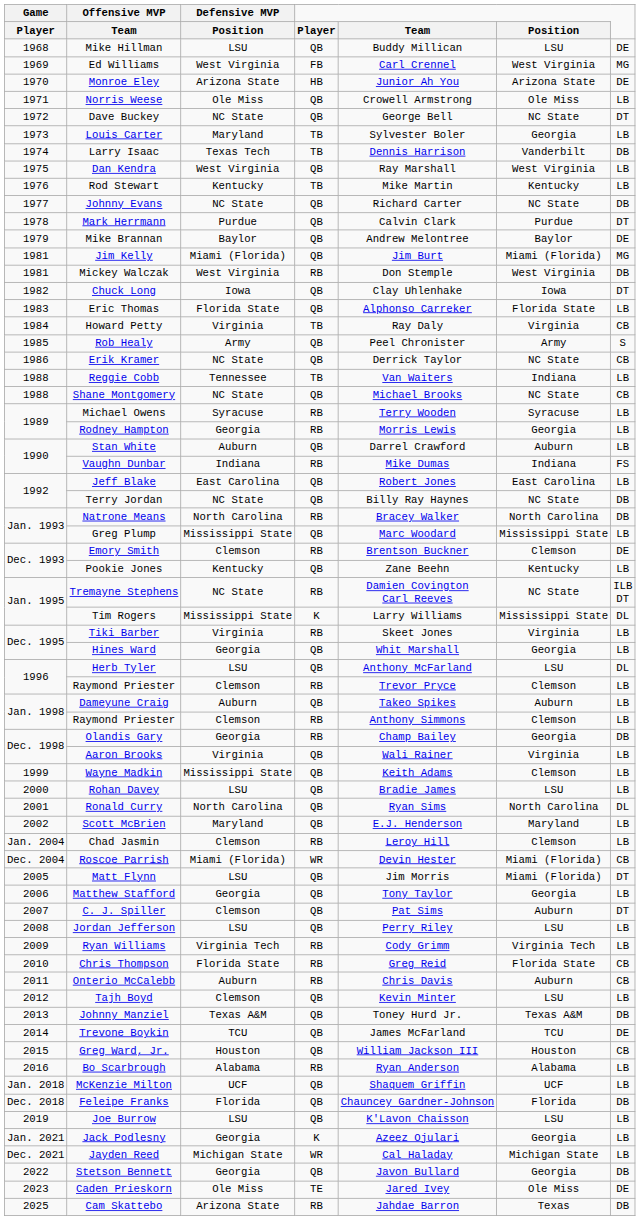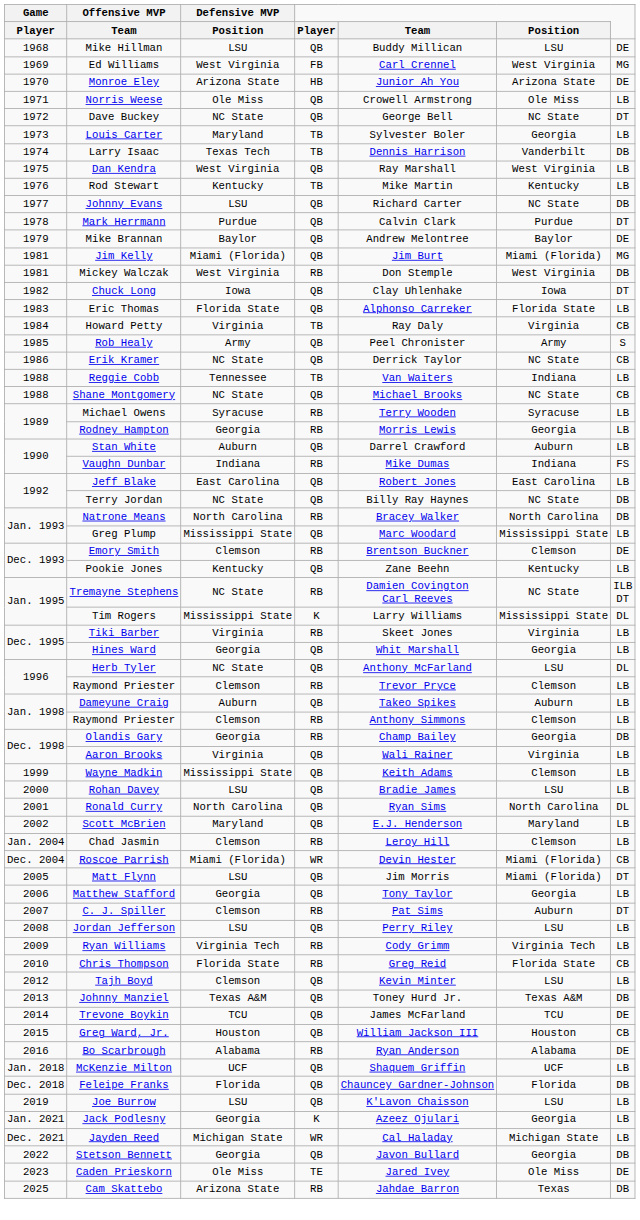Johnny Evans | Defensive MVP / Position: NC State -> LSU
Herb Tyler | Defensive MVP / Position: LSU -> NC State
C. J. Spiller | Player: QB -> RB
- row: 2011 | Onterio McCalebb | Auburn | RB | Chris Davis | Auburn | CB
Bo Scarbrough | column 7: LB -> DE
